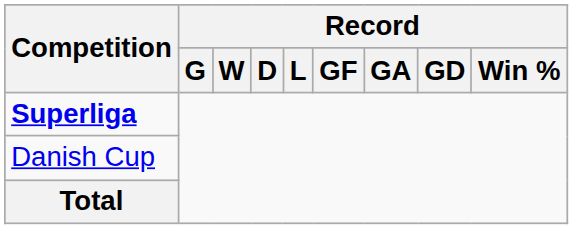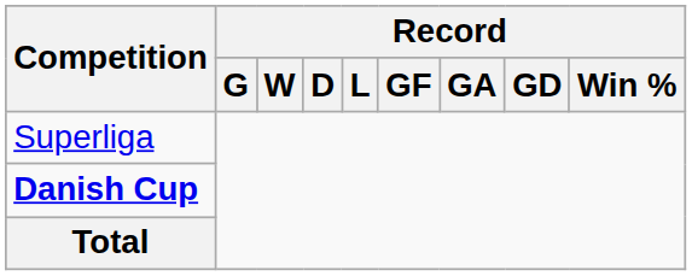Superliga | Competition: bold -> normal
Danish Cup | Competition: normal -> bold
